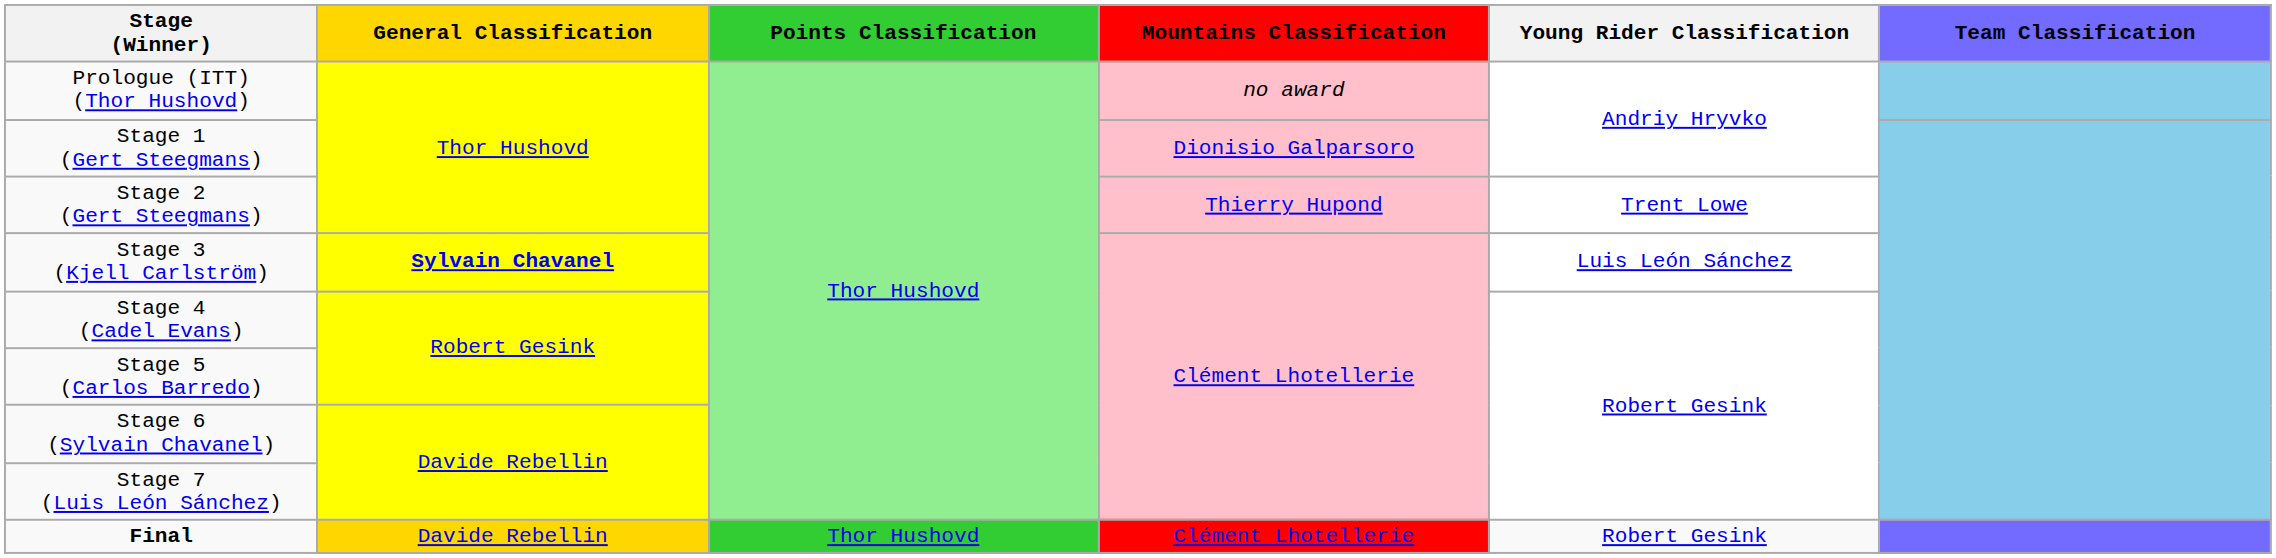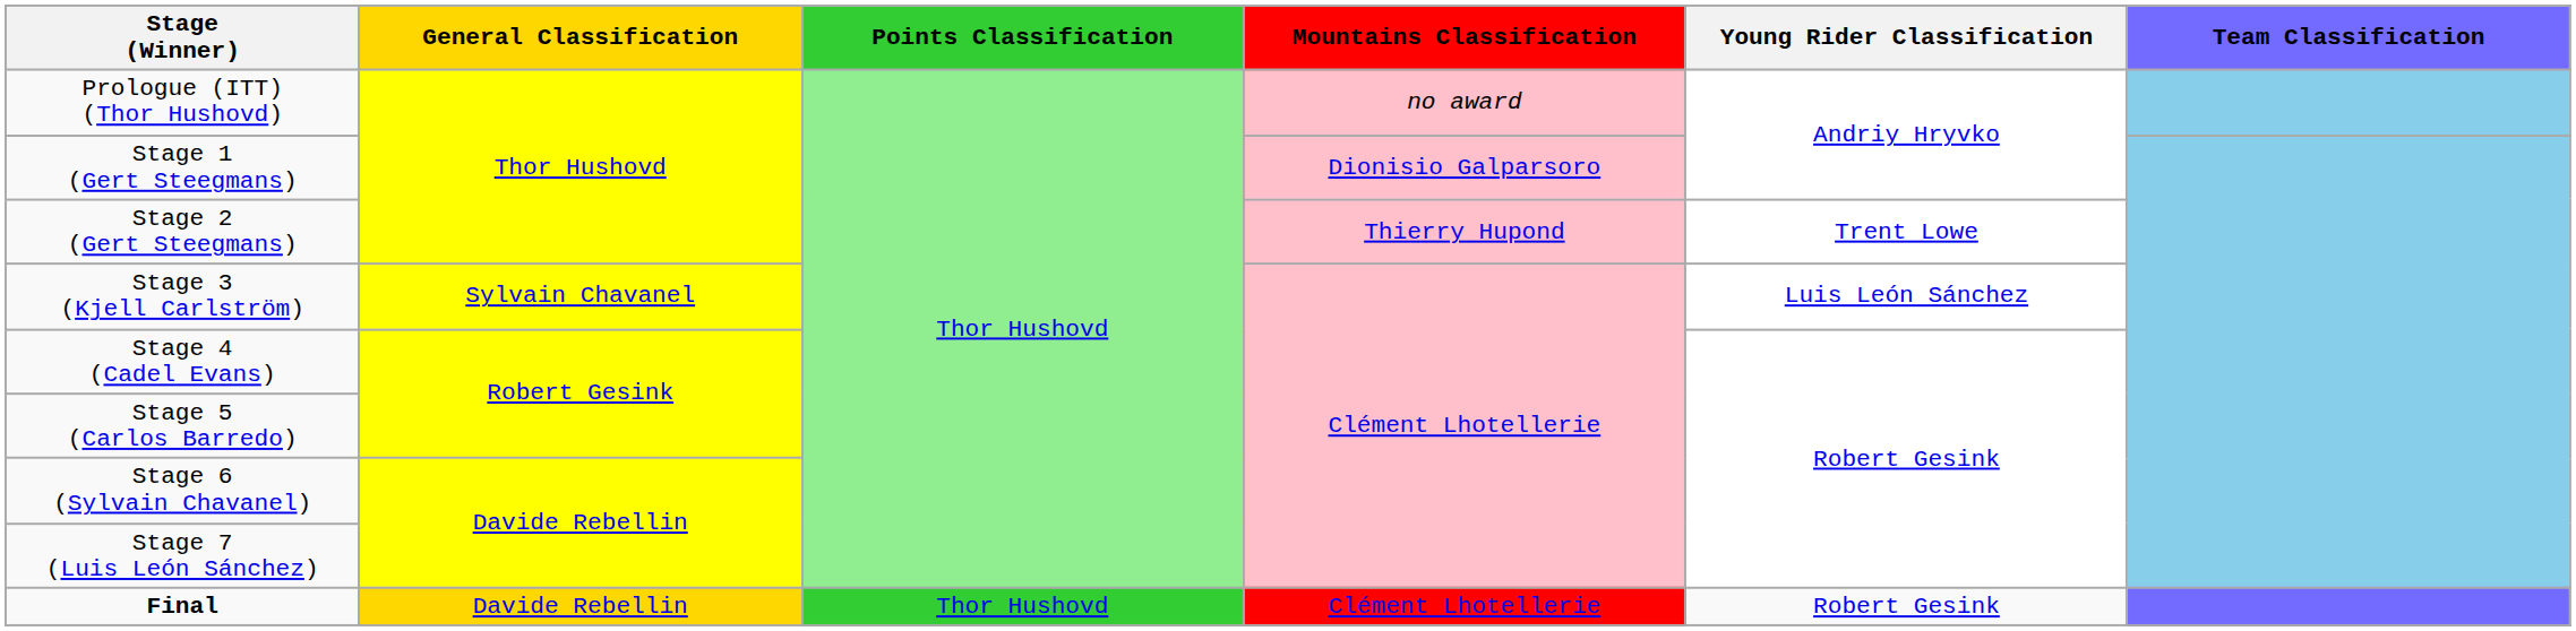Stage 3 (Kjell Carlström) | General Classification: bold -> normal
